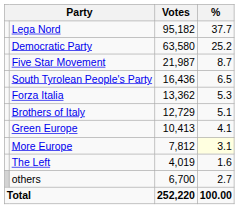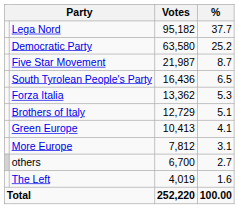More Europe | %: lightyellow background -> no background
rows swapped: The Left <-> others
